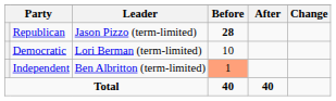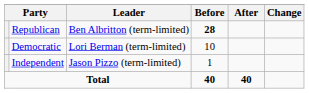Republican | Leader: Jason Pizzo (term-limited) -> Ben Albritton (term-limited)
Independent | Leader: Ben Albritton (term-limited) -> Jason Pizzo (term-limited)
Independent | Before: lightsalmon background -> no background
